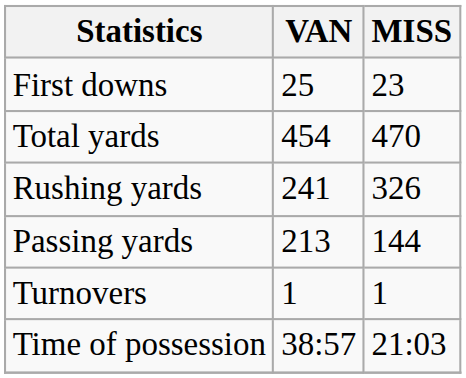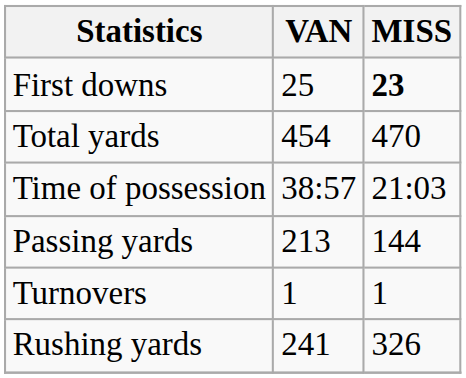First downs | MISS: normal -> bold
rows swapped: Rushing yards <-> Time of possession
